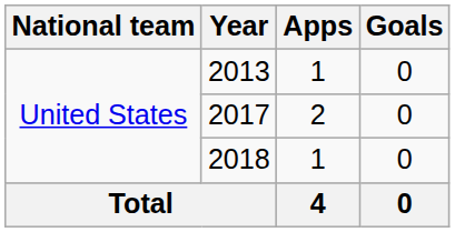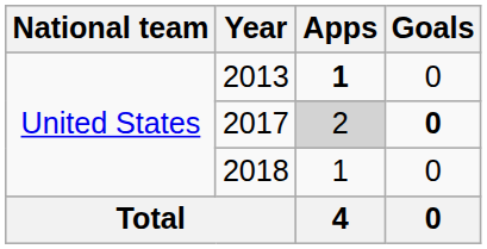2013 | Apps: normal -> bold
2017 | Apps: no background -> lightgrey background
2017 | Goals: normal -> bold
